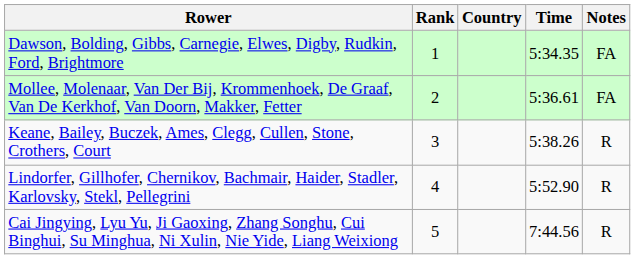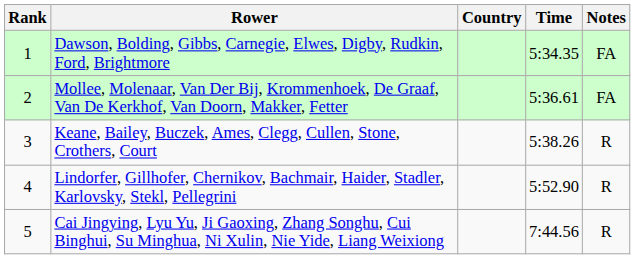columns swapped: Rank <-> Rower
